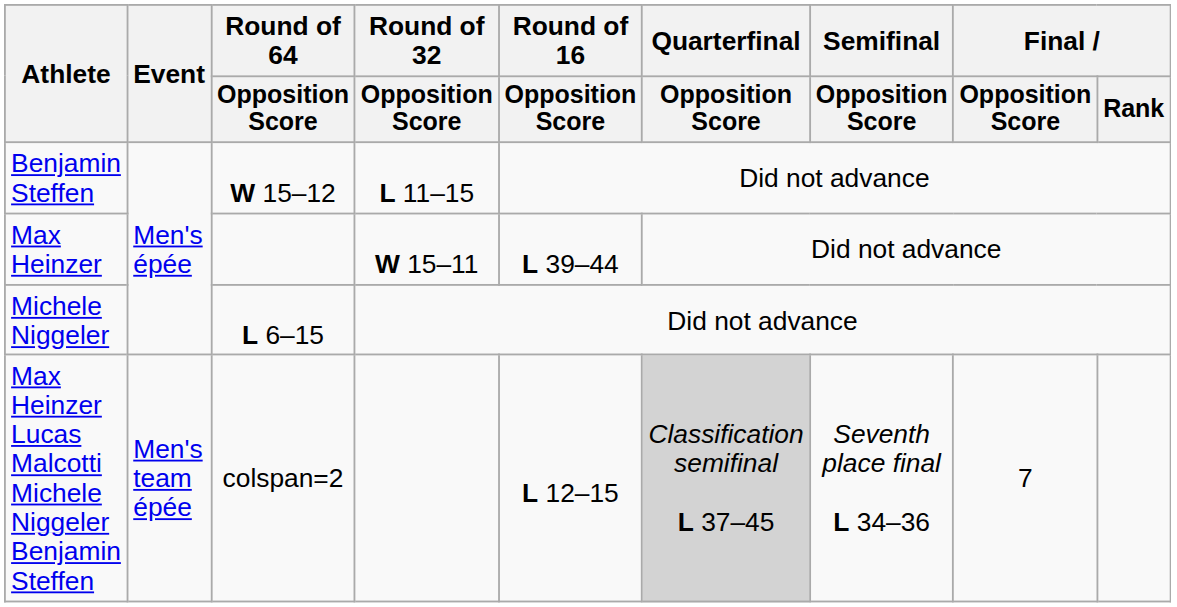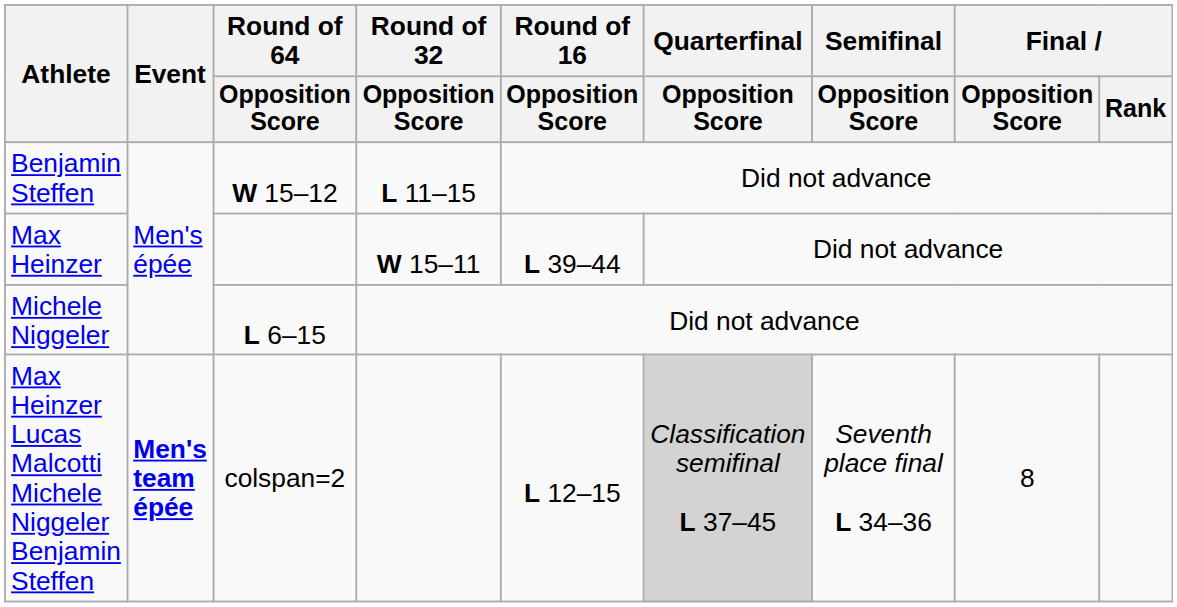Max Heinzer Lucas Malcotti Michele Niggeler Benjamin Steffen | Event: normal -> bold
Max Heinzer Lucas Malcotti Michele Niggeler Benjamin Steffen | Final / Opposition Score: 7 -> 8
